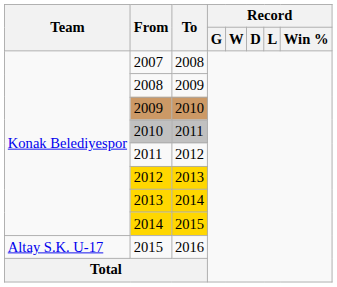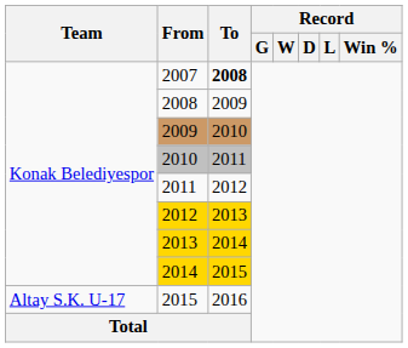2007 | To: normal -> bold
